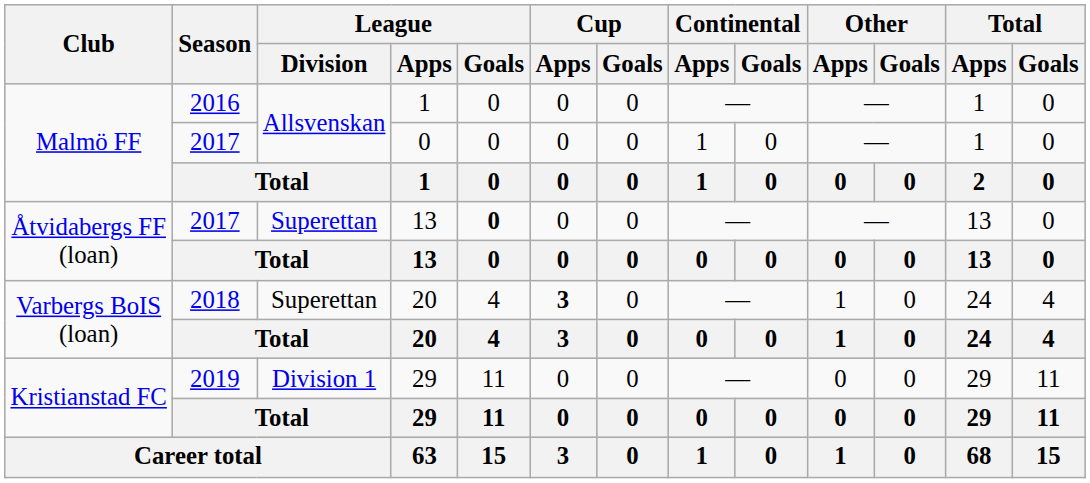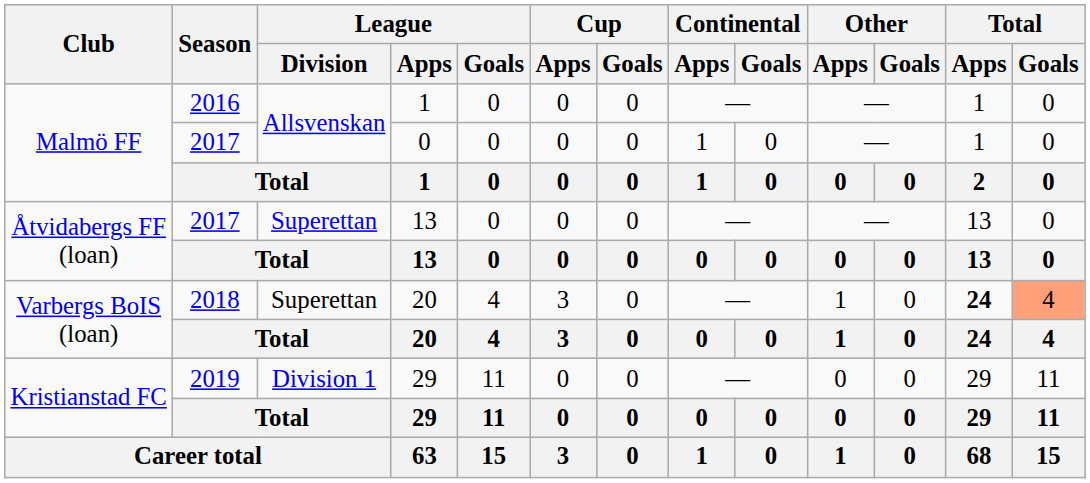row 6 | League / Goals: bold -> normal
row 8 | Cup / Apps: bold -> normal
row 8 | Total / Apps: normal -> bold
row 8 | Total / Goals: no background -> lightsalmon background
